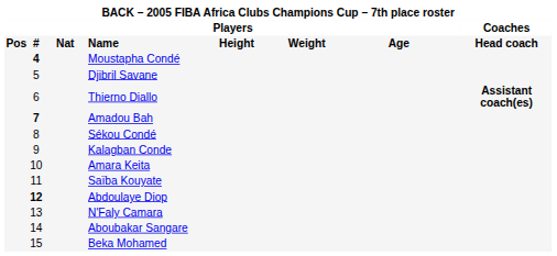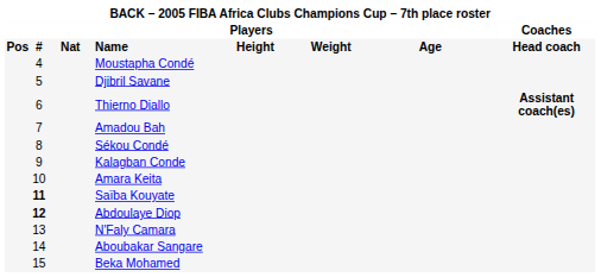Moustapha Condé | column 2: bold -> normal
Amadou Bah | column 2: bold -> normal
Saïba Kouyate | column 2: normal -> bold
